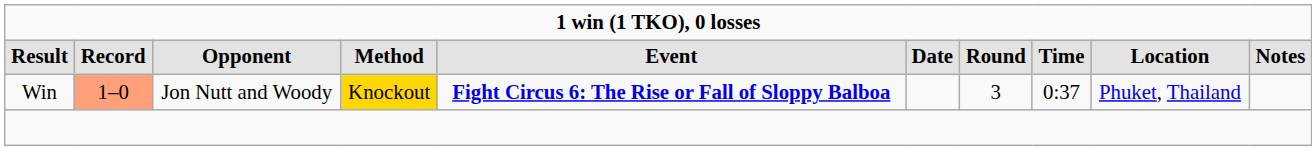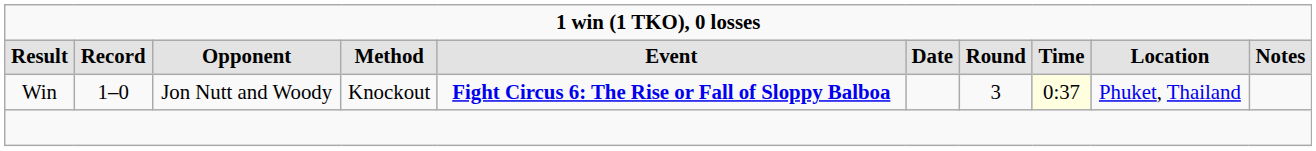Win | Record: lightsalmon background -> no background
Win | Method: gold background -> no background
Win | Time: no background -> lightyellow background
